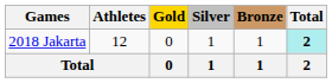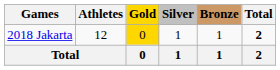2018 Jakarta | Gold: no background -> gold background
2018 Jakarta | Total: paleturquoise background -> no background
